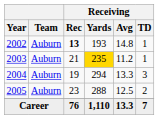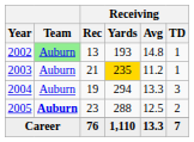2002 | Team: no background -> lightgreen background
2002 | Receiving / Rec: bold -> normal
2005 | Team: normal -> bold
